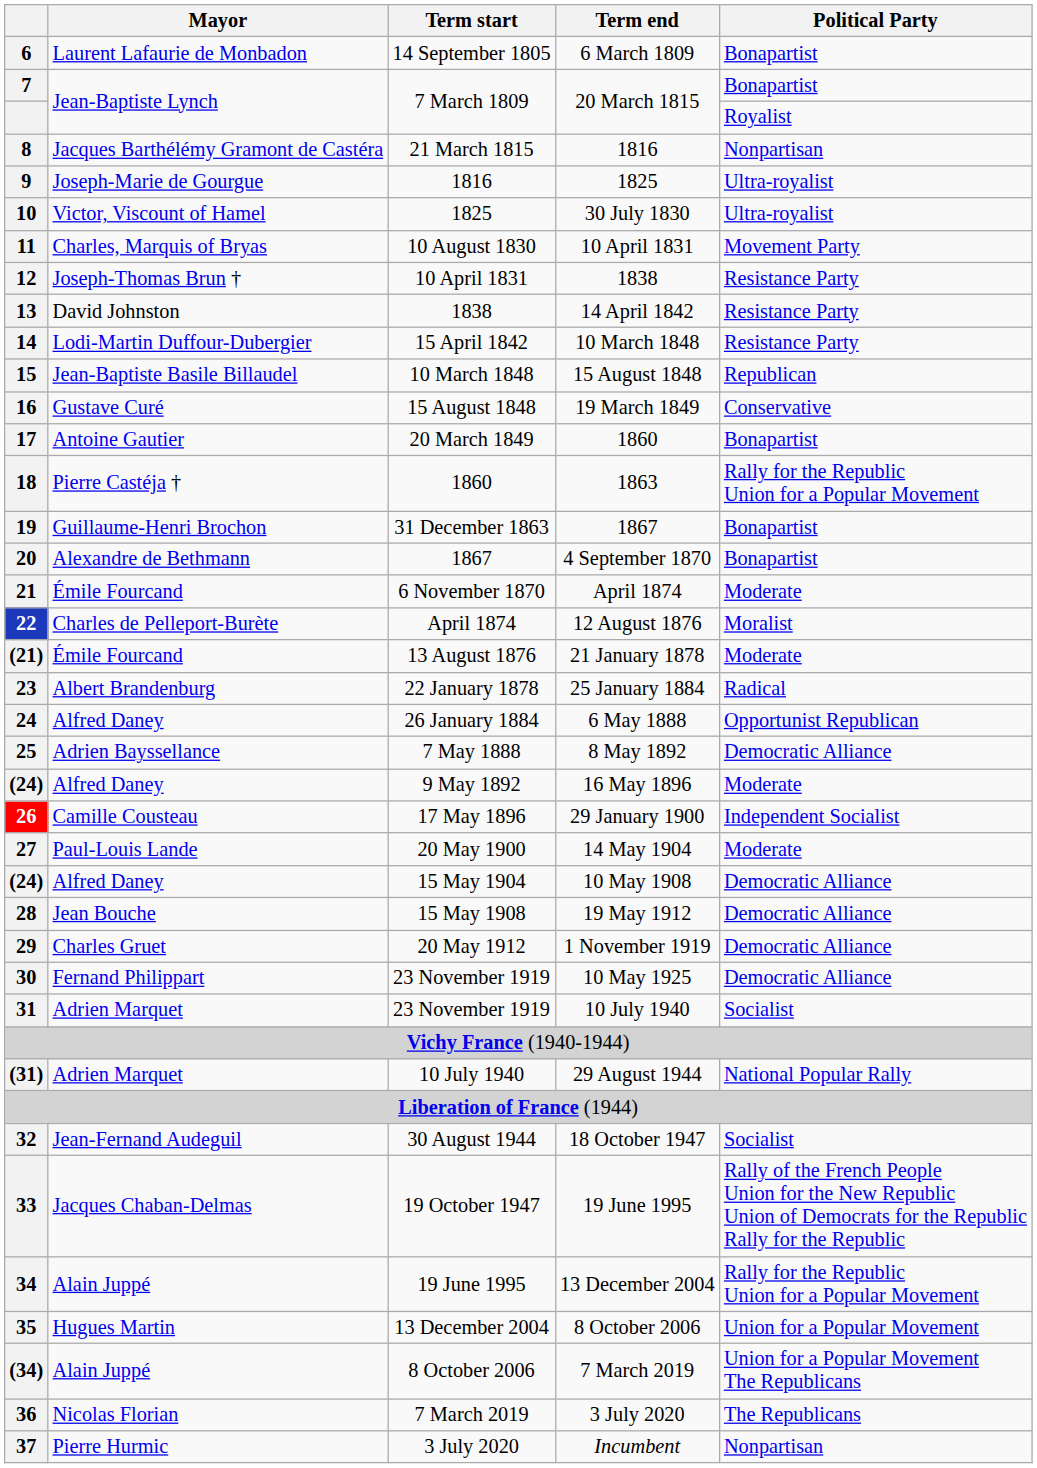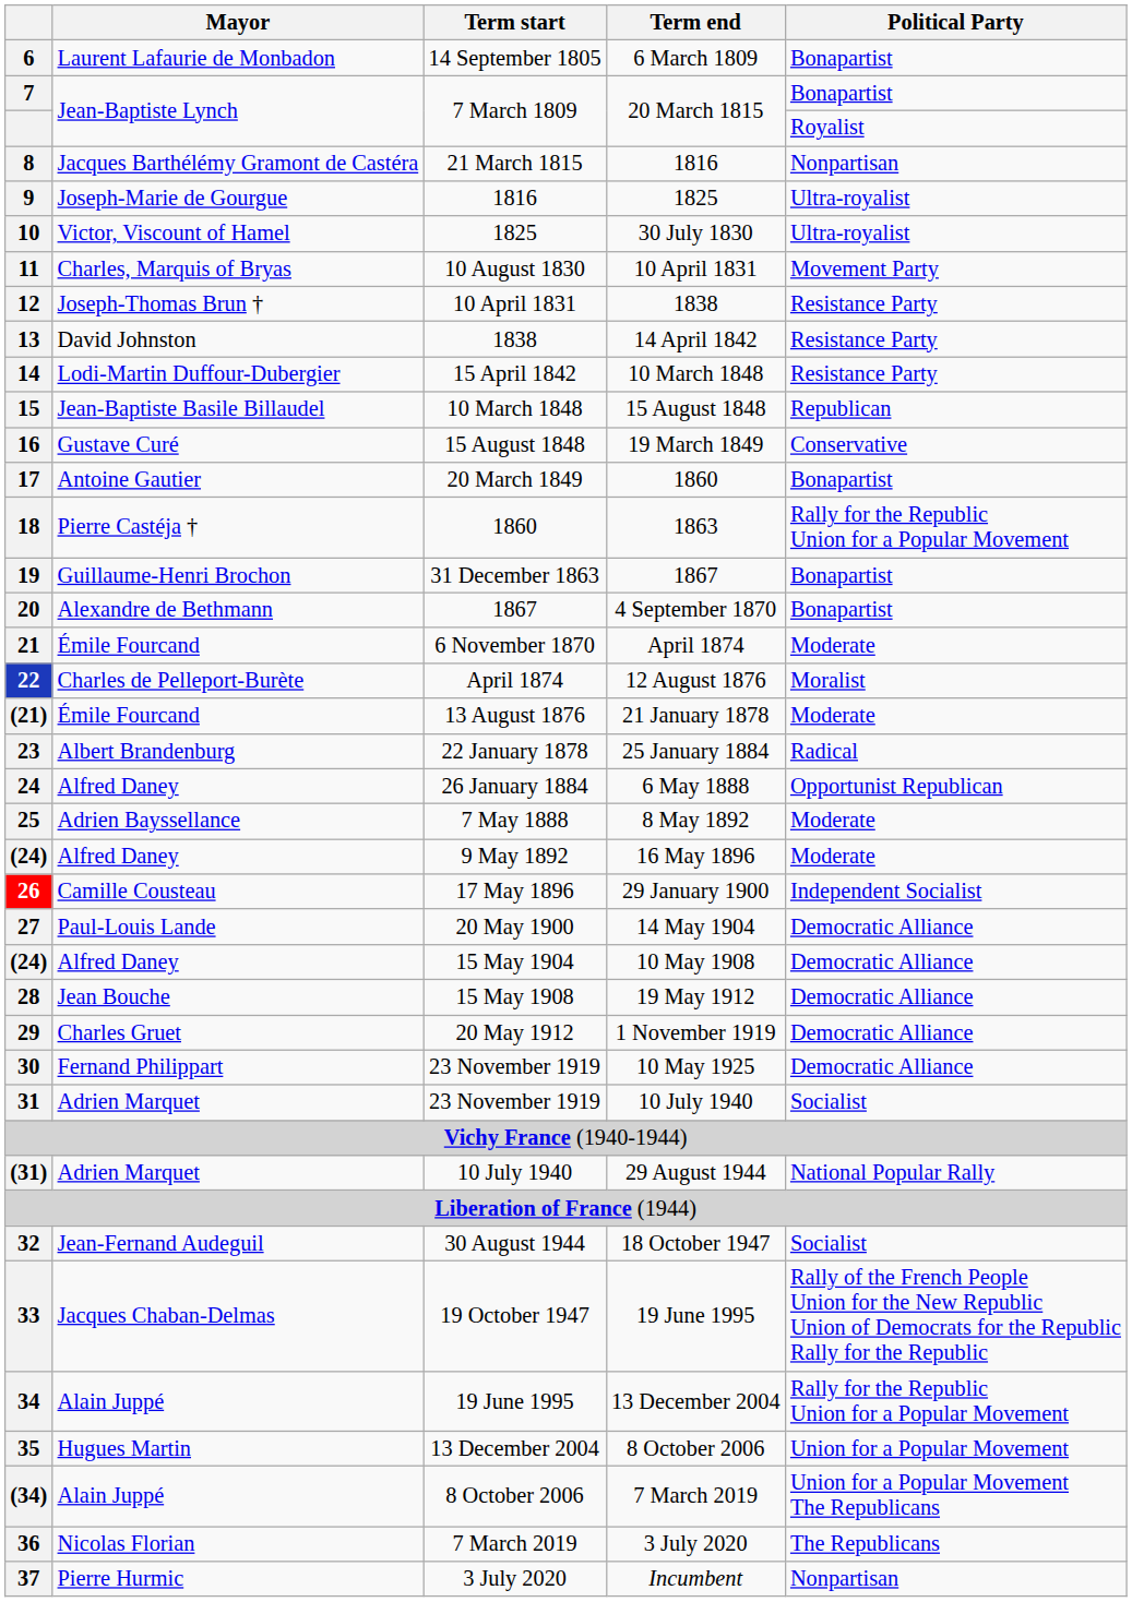25 | Political Party: Democratic Alliance -> Moderate
27 | Political Party: Moderate -> Democratic Alliance
